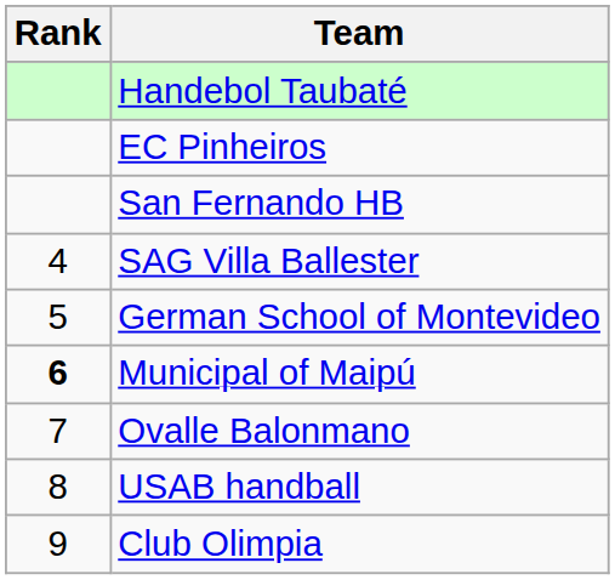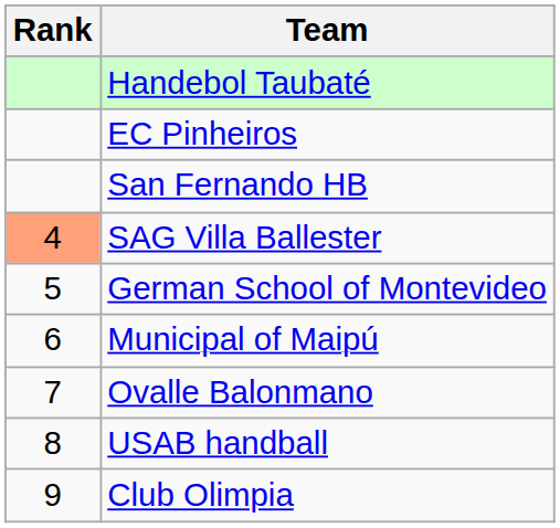SAG Villa Ballester | Rank: no background -> lightsalmon background
Municipal of Maipú | Rank: bold -> normal
